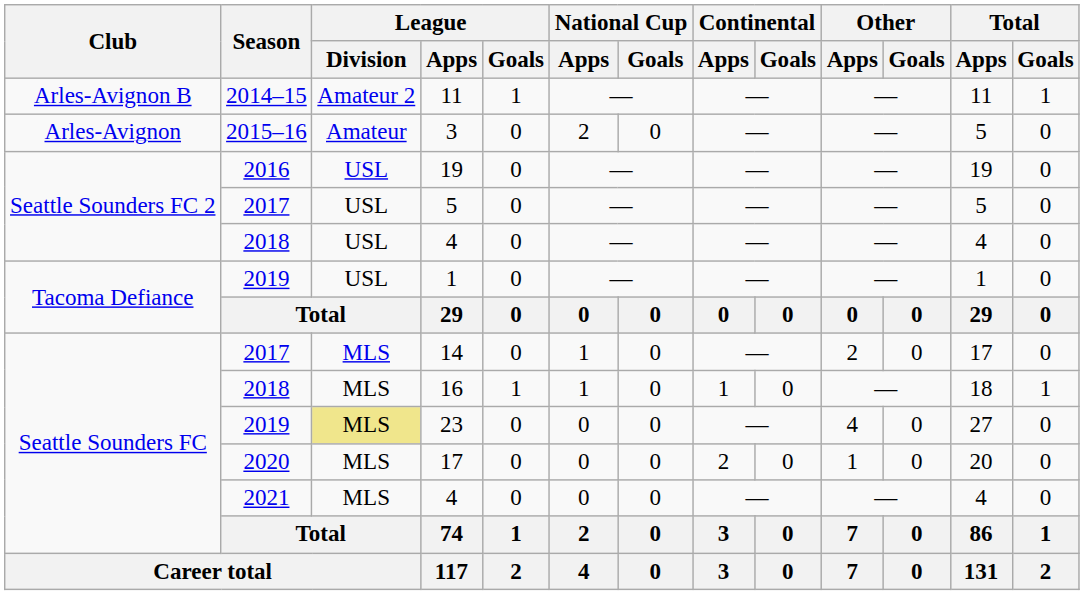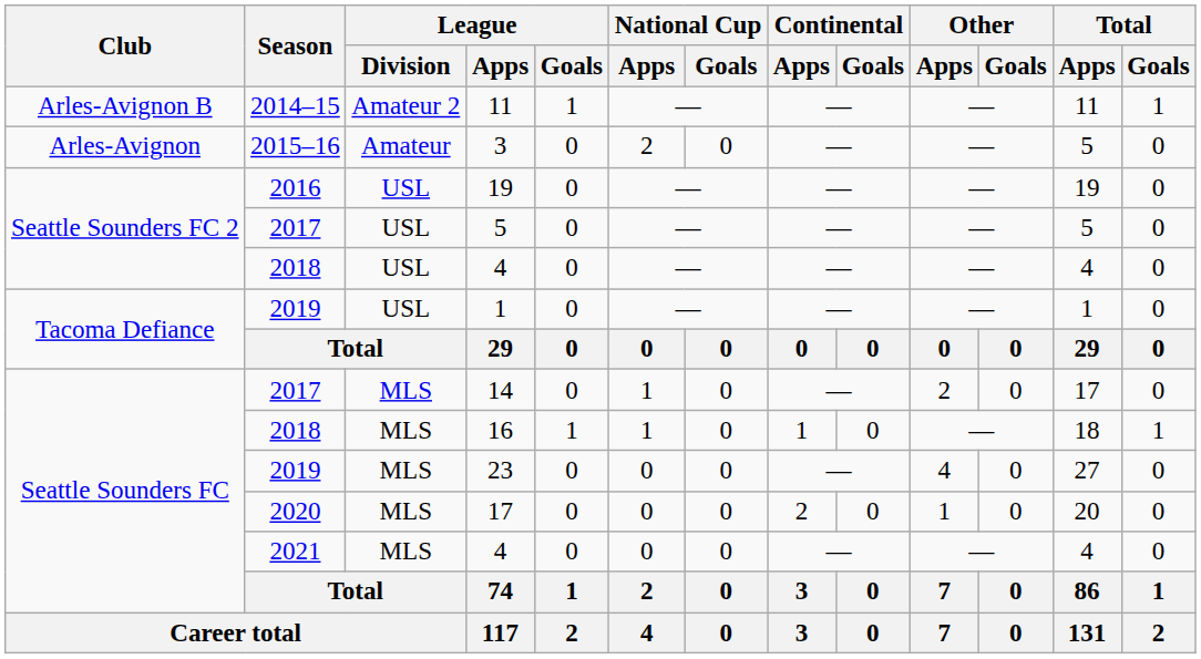23 | League / Division: khaki background -> no background
